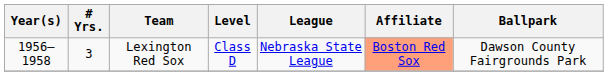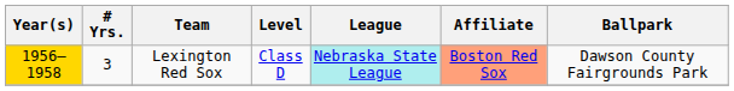Lexington Red Sox | Year(s): no background -> gold background
Lexington Red Sox | League: no background -> paleturquoise background
